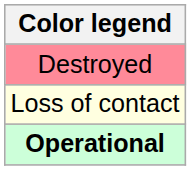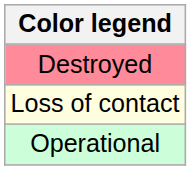row 4 | column 1: bold -> normal
